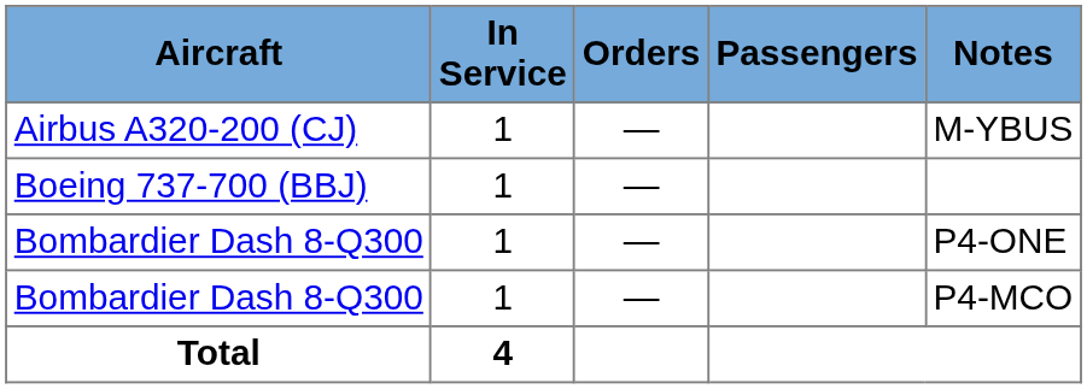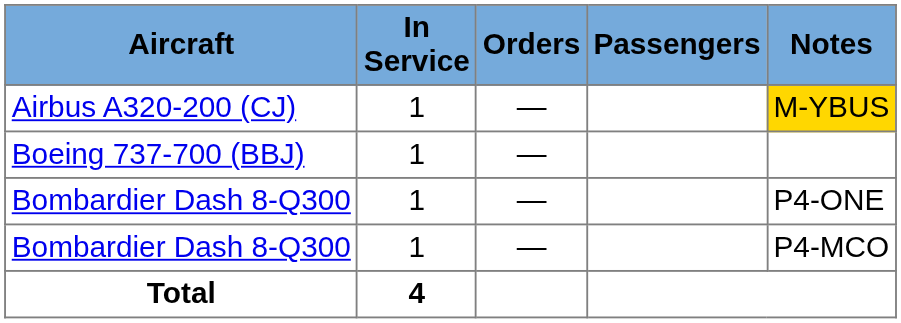Airbus A320-200 (CJ) | Notes: no background -> gold background
